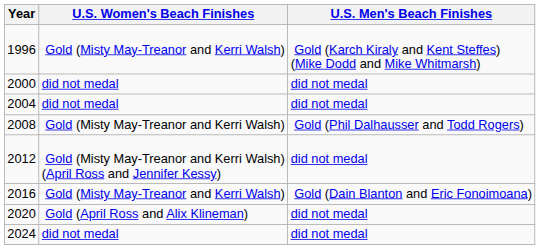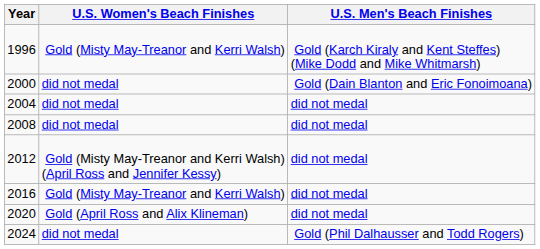2000 | U.S. Men's Beach Finishes: did not medal -> Gold (Dain Blanton and Eric Fonoimoana)
2008 | U.S. Women's Beach Finishes: Gold (Misty May-Treanor and Kerri Walsh) -> did not medal
2008 | U.S. Men's Beach Finishes: Gold (Phil Dalhausser and Todd Rogers) -> did not medal
2016 | U.S. Men's Beach Finishes: Gold (Dain Blanton and Eric Fonoimoana) -> did not medal
2024 | U.S. Men's Beach Finishes: did not medal -> Gold (Phil Dalhausser and Todd Rogers)
